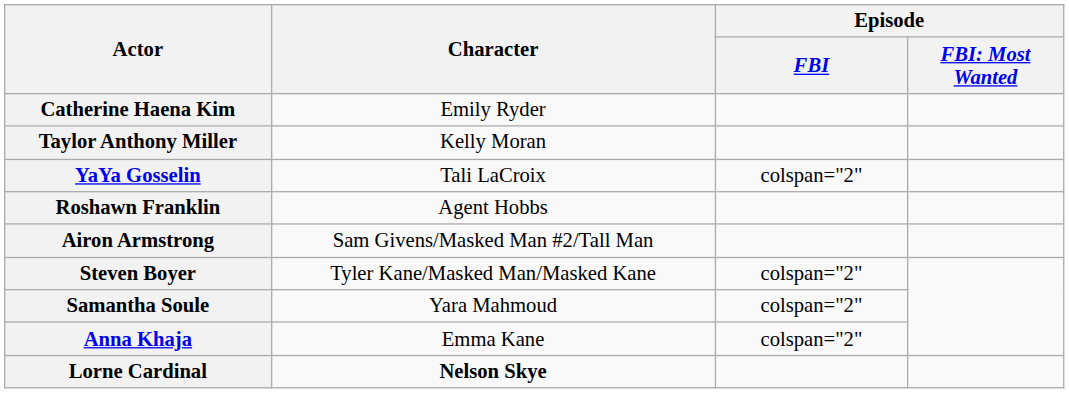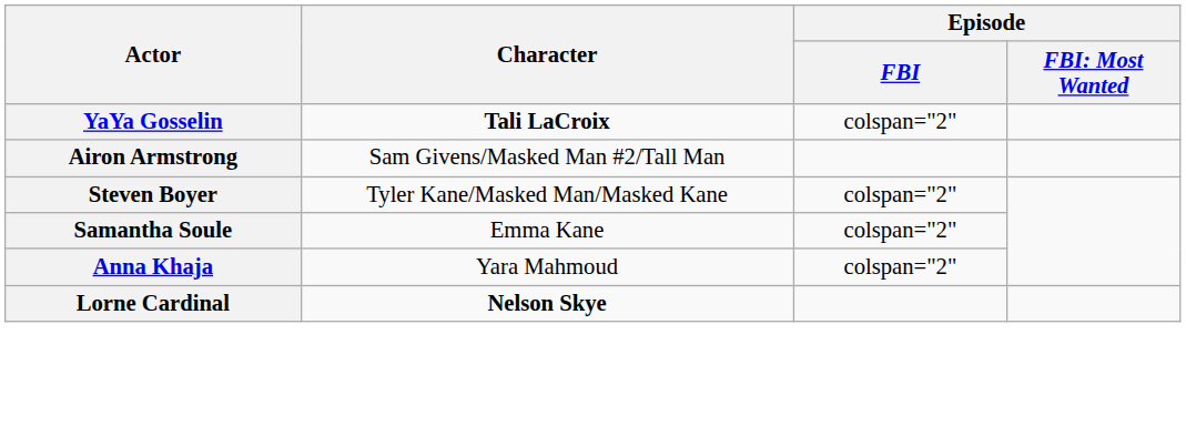- row: Catherine Haena Kim | Emily Ryder
- row: Taylor Anthony Miller | Kelly Moran
YaYa Gosselin | Character: normal -> bold
- row: Roshawn Franklin | Agent Hobbs
Samantha Soule | Character: Yara Mahmoud -> Emma Kane
Anna Khaja | Character: Emma Kane -> Yara Mahmoud
